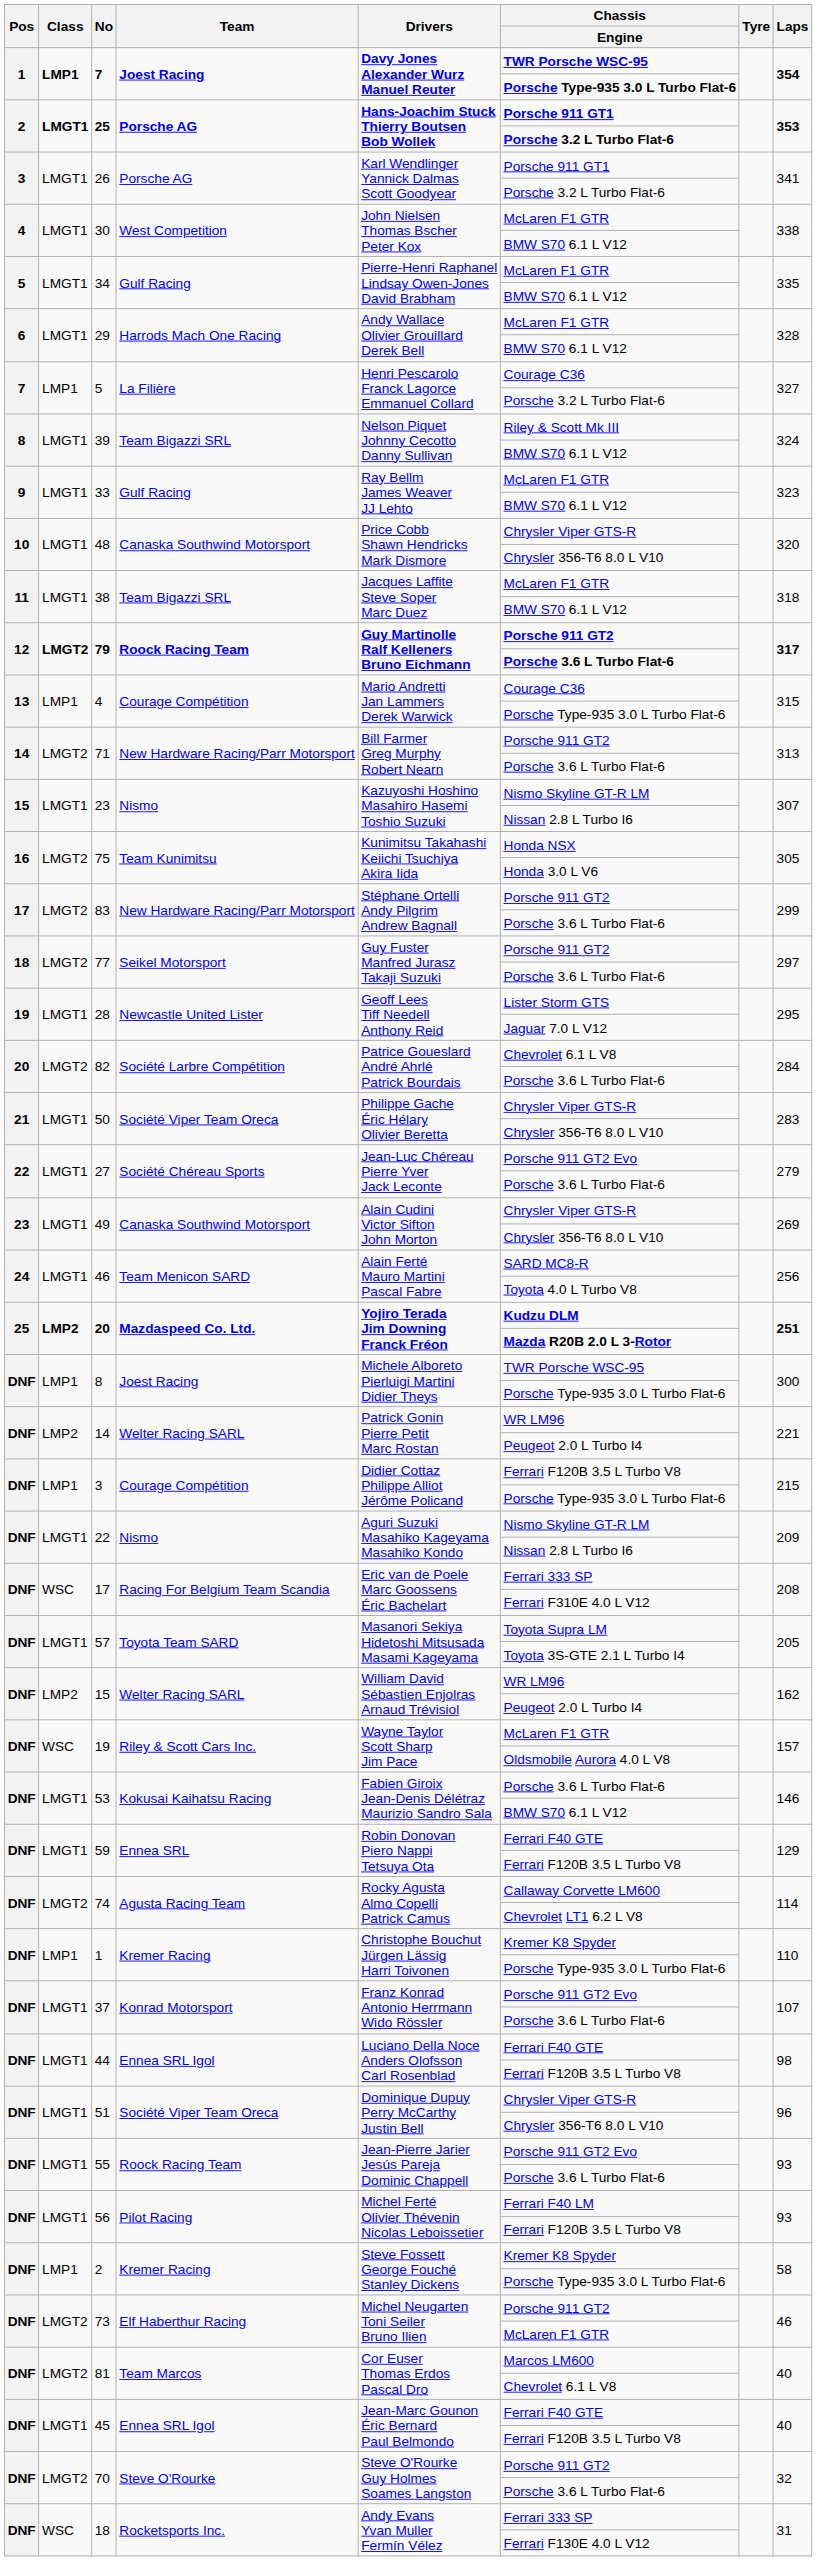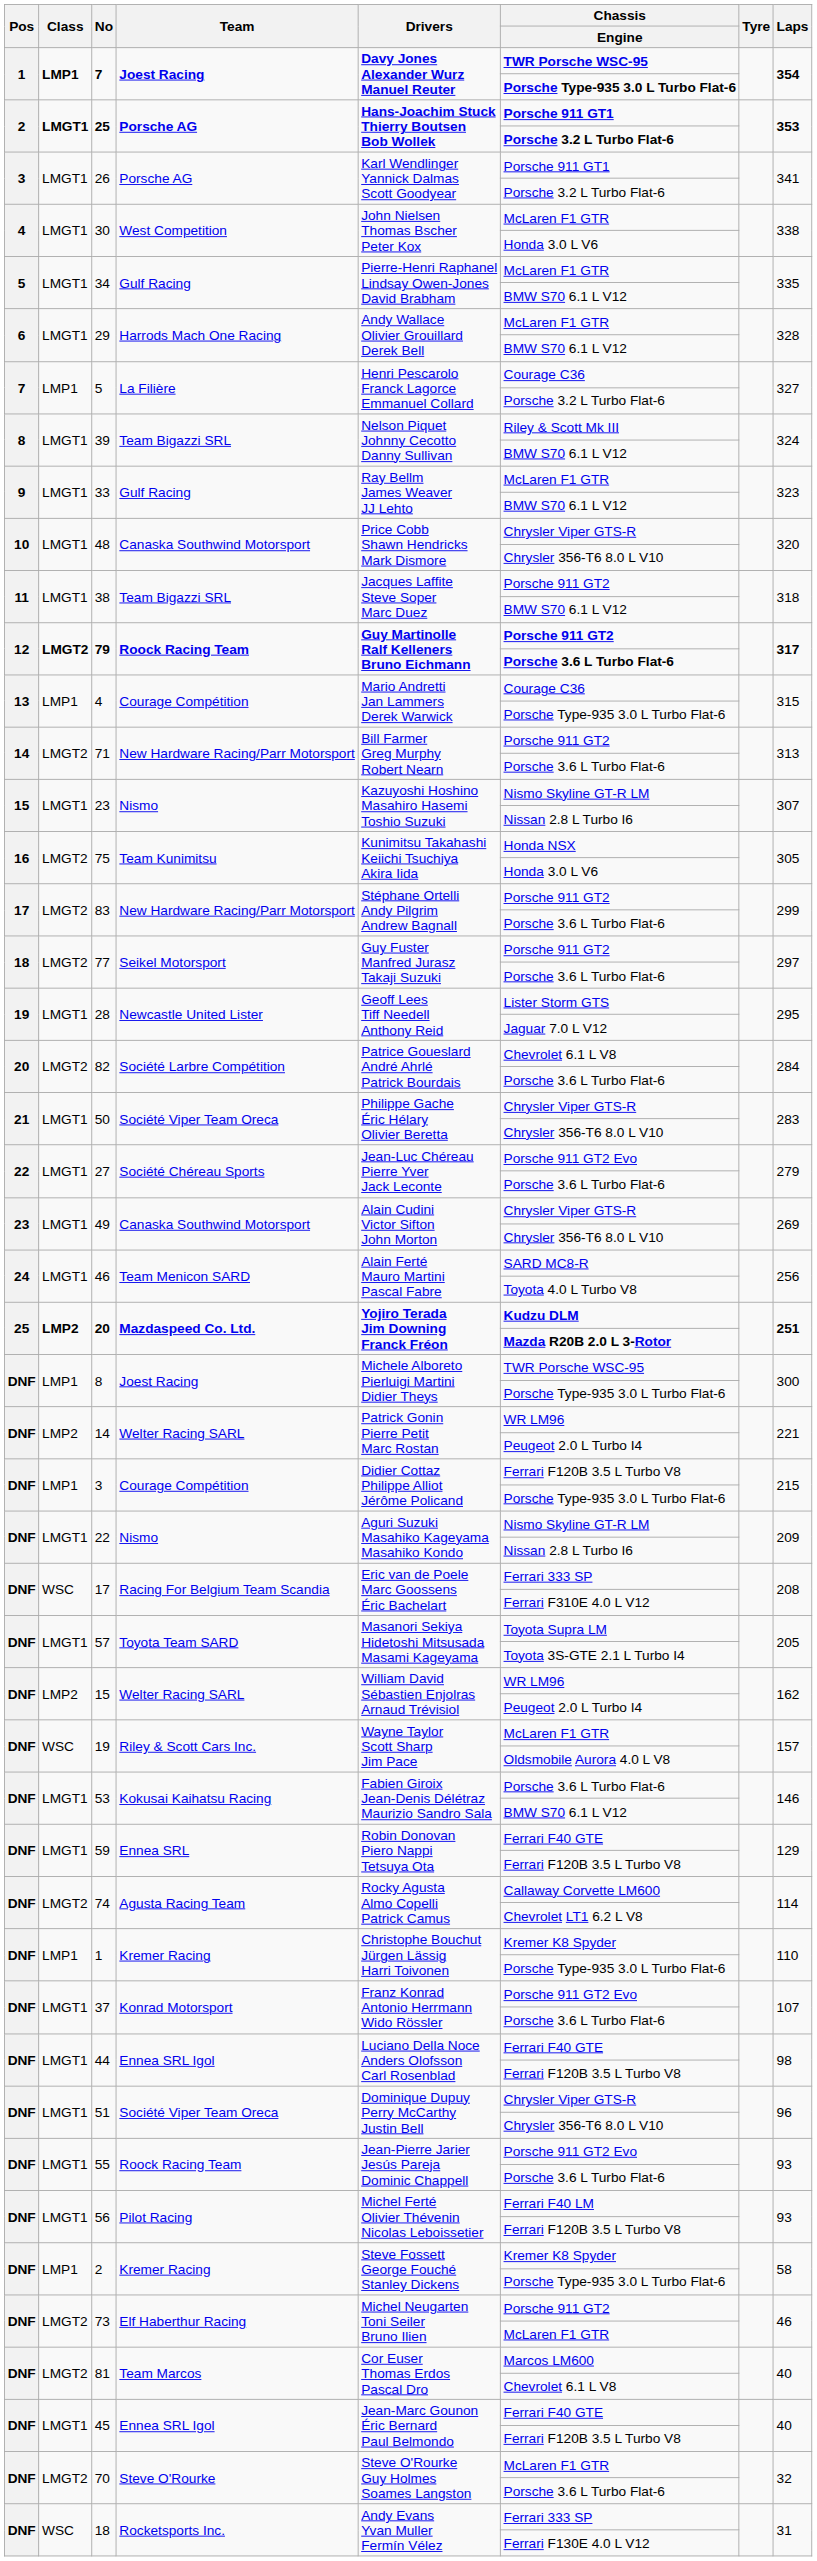row 10 | Chassis / Engine: BMW S70 6.1 L V12 -> Honda 3.0 L V6
row 23 | Chassis / Engine: McLaren F1 GTR -> Porsche 911 GT2
row 95 | Chassis / Engine: Porsche 911 GT2 -> McLaren F1 GTR
